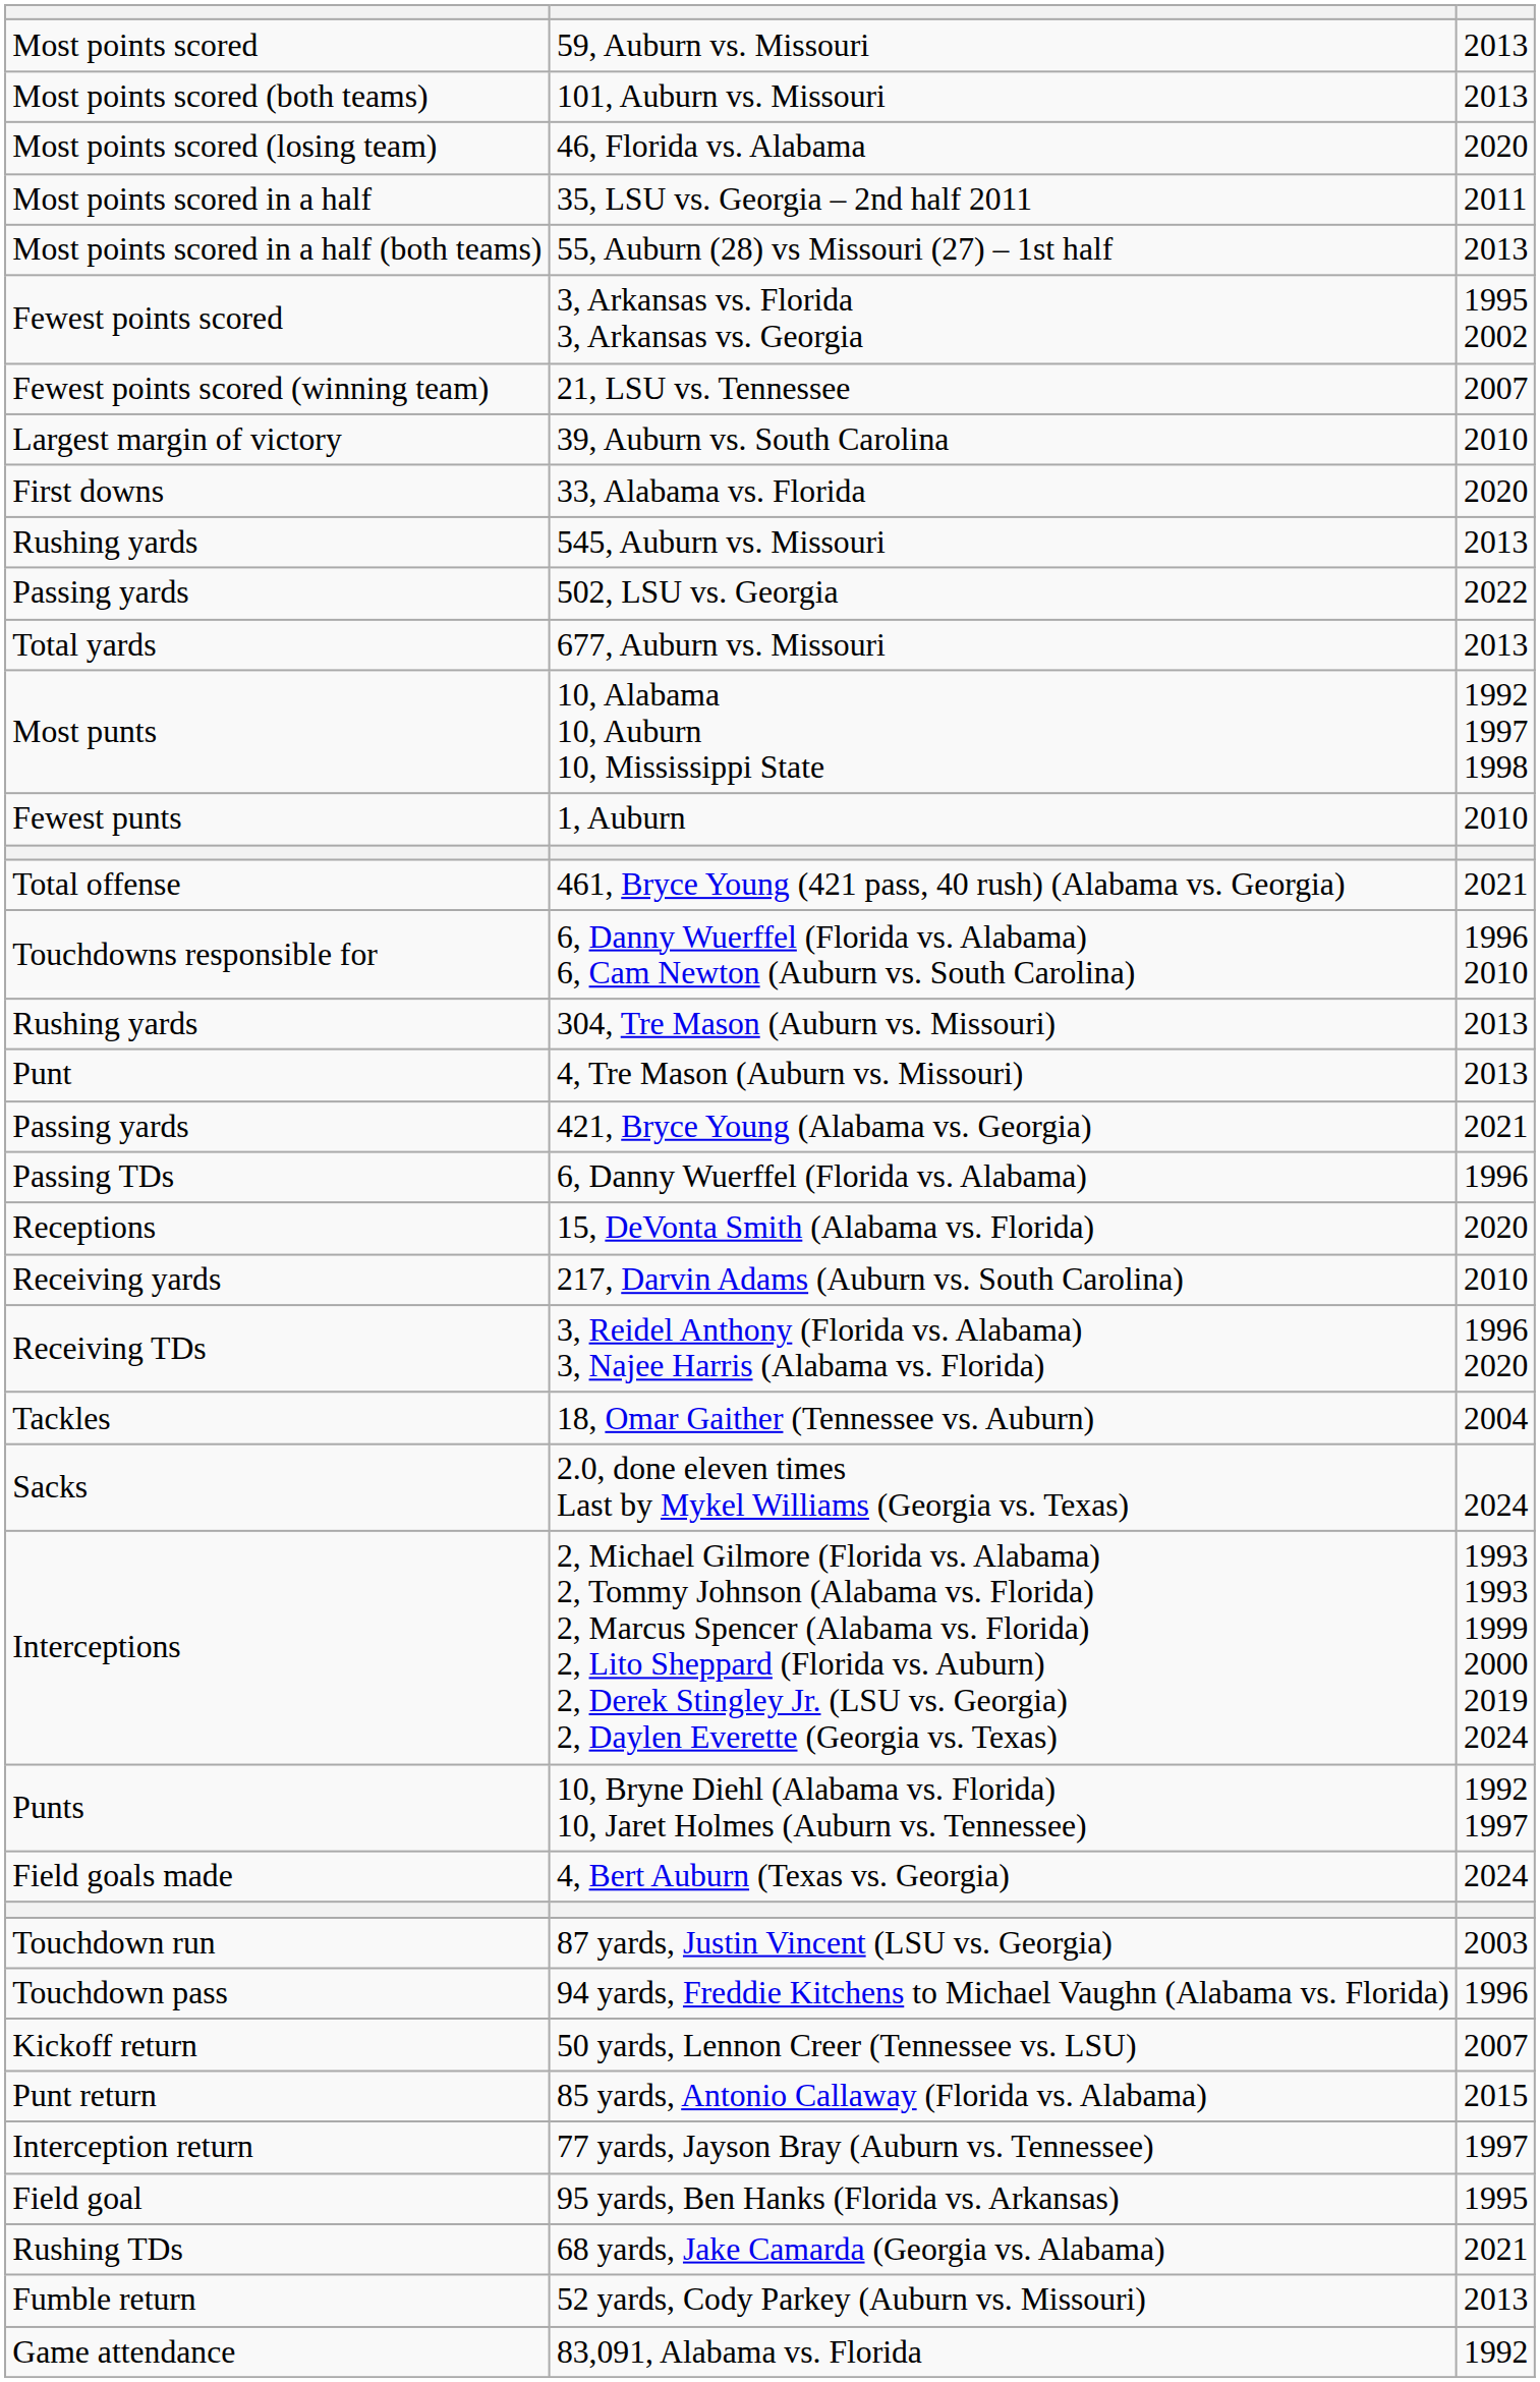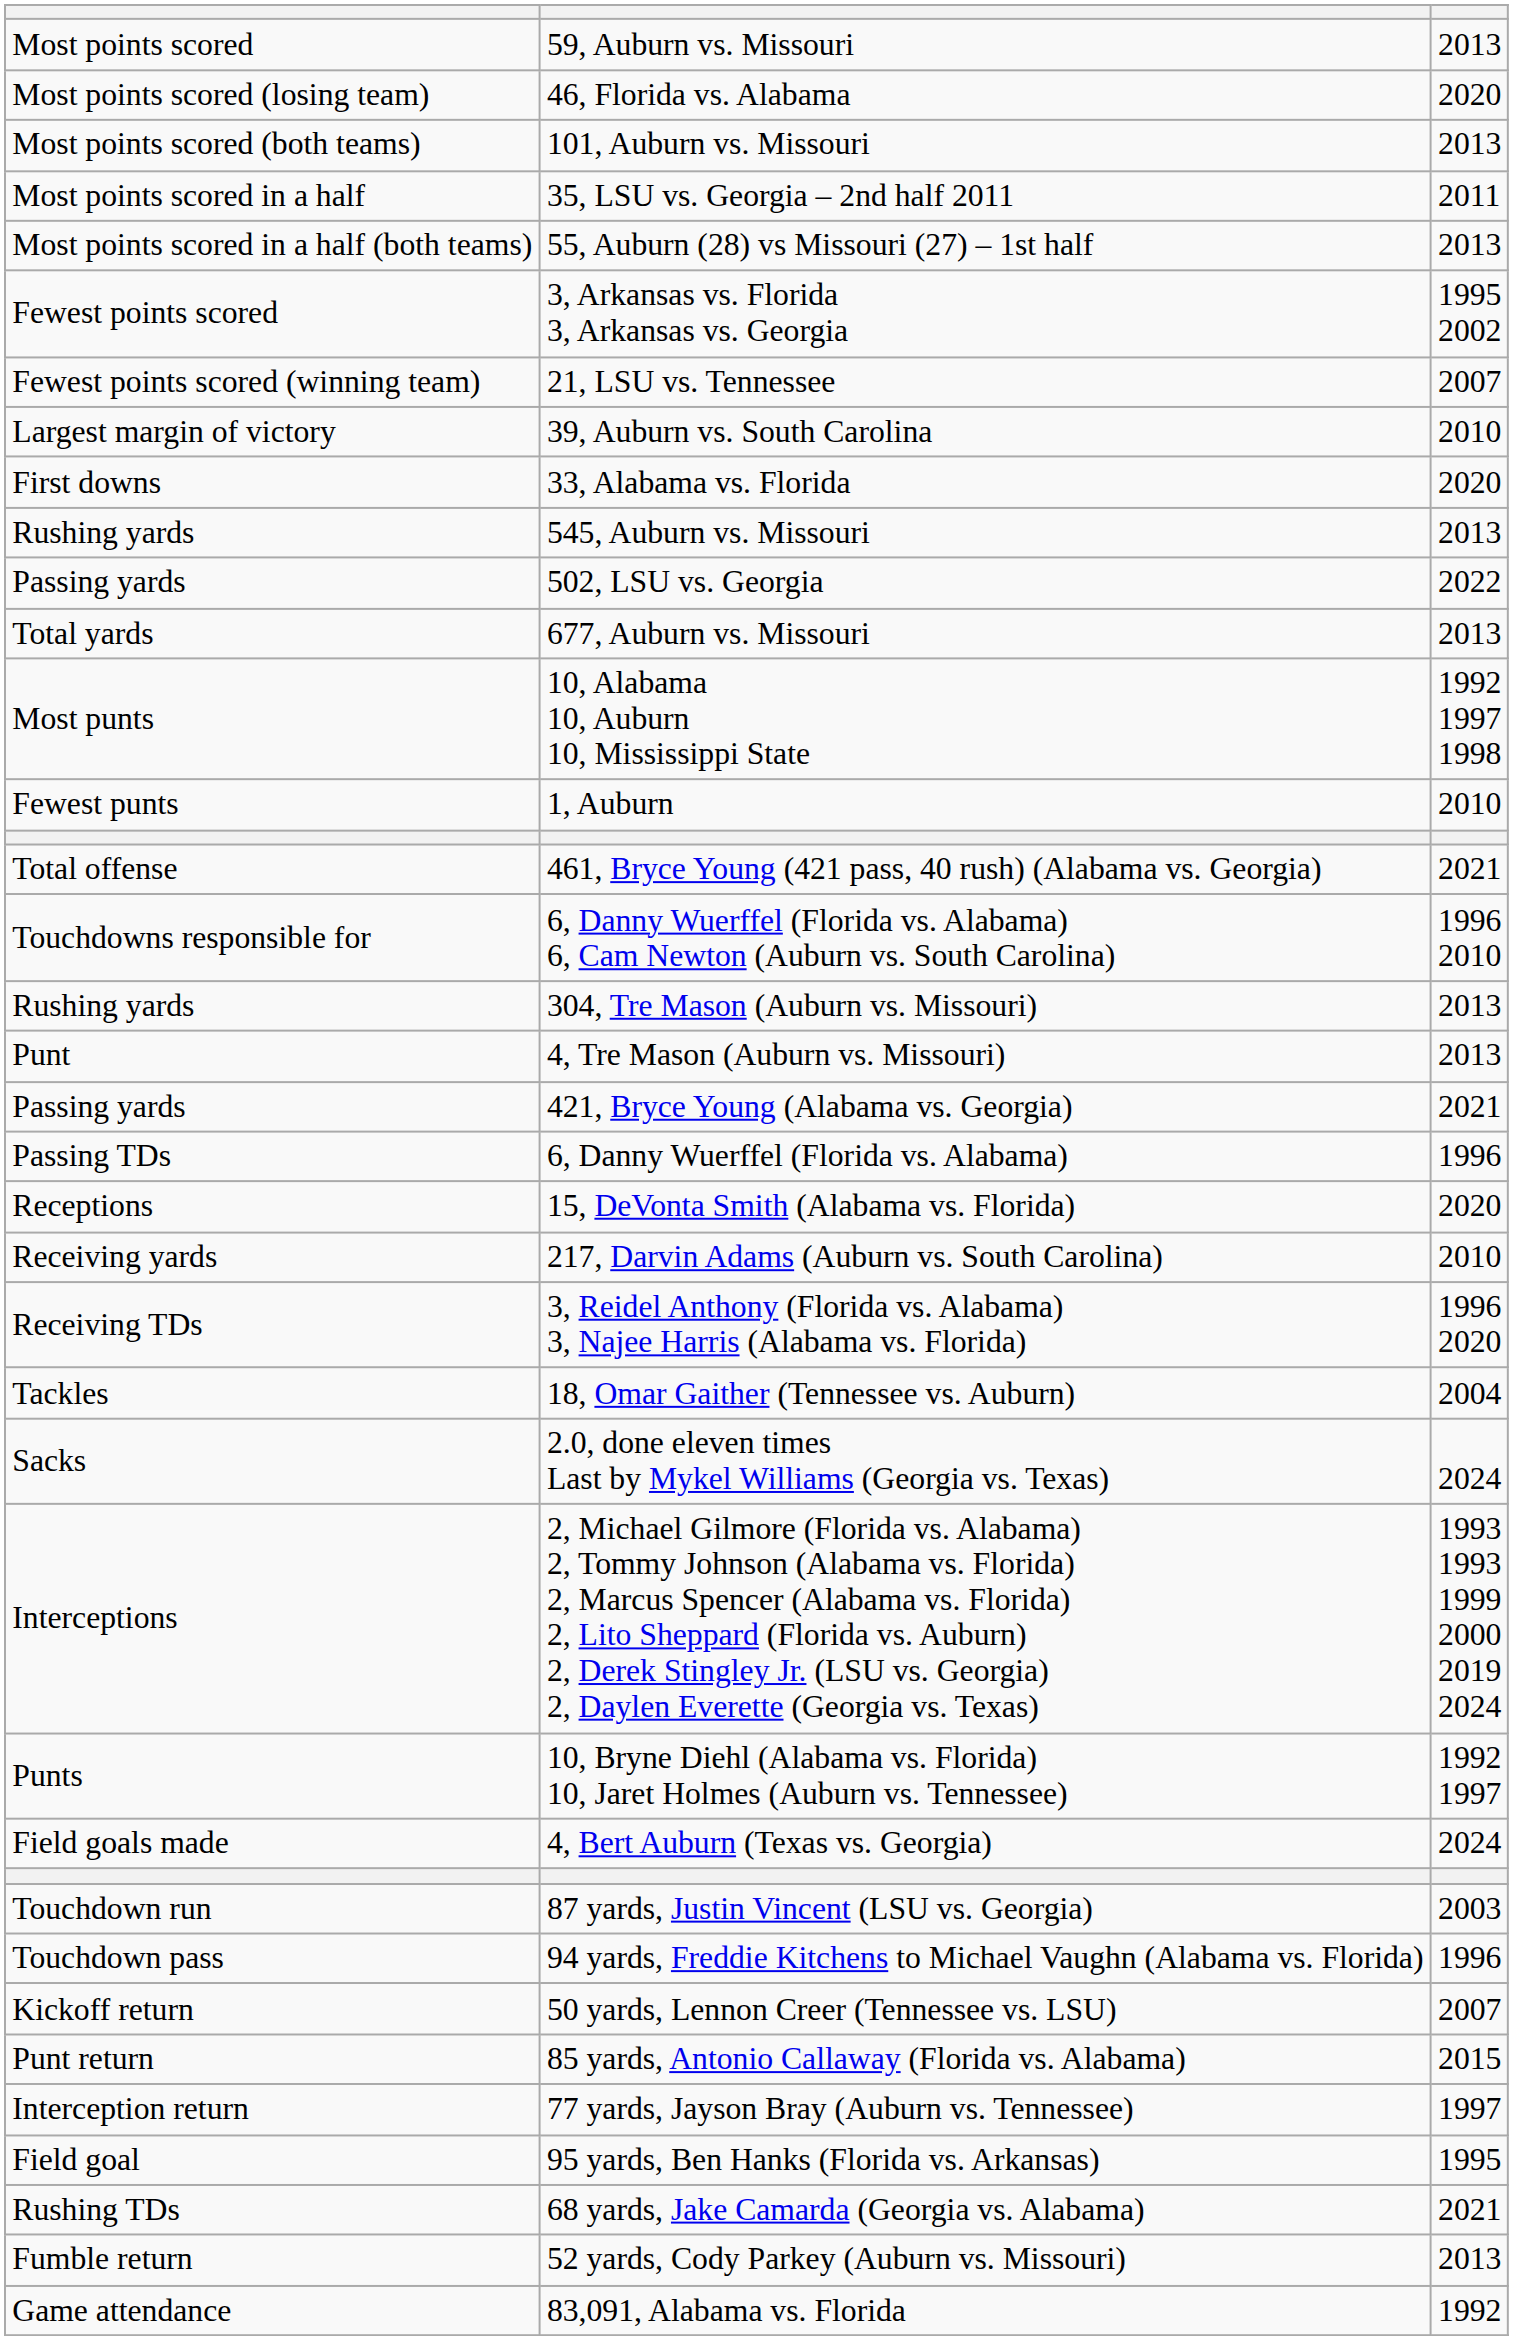rows swapped: 46, Florida vs. Alabama <-> 101, Auburn vs. Missouri
